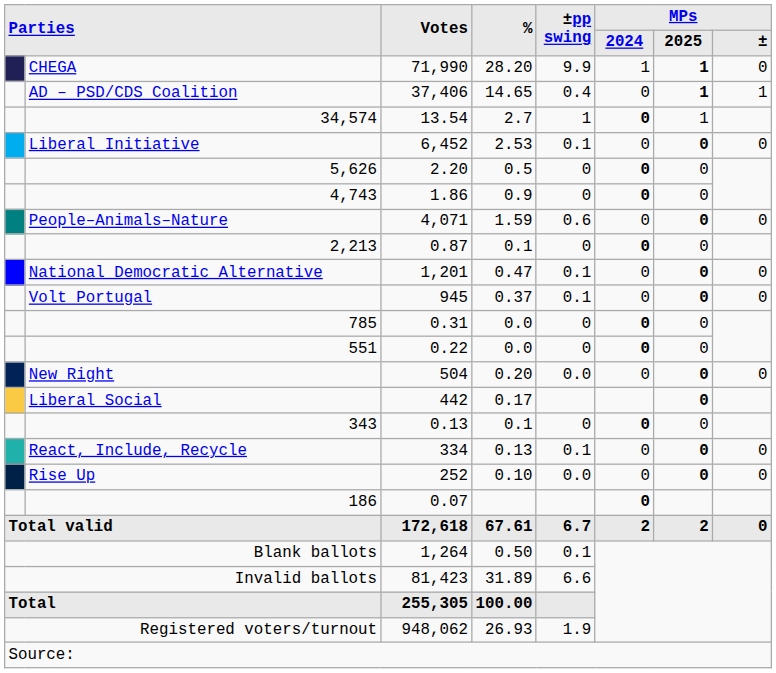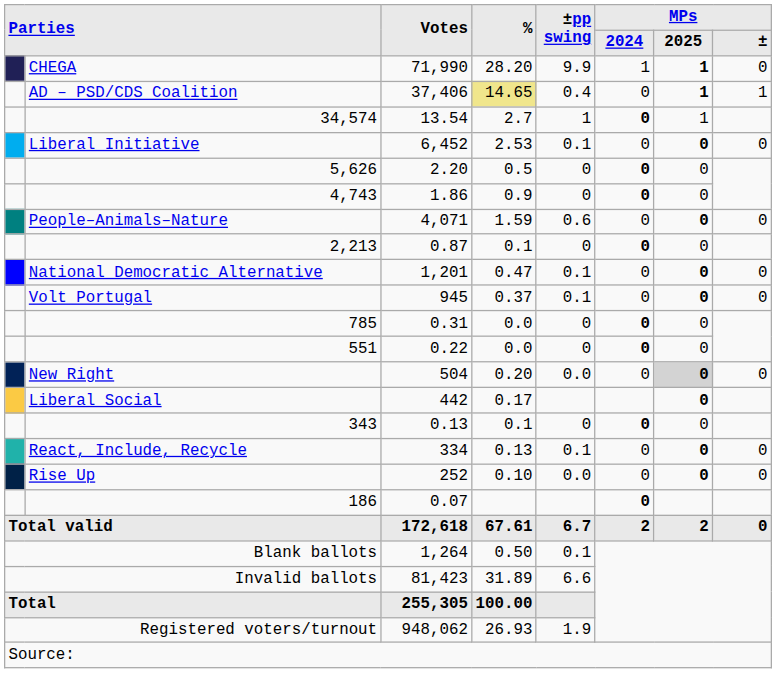AD – PSD/CDS Coalition | %: no background -> khaki background
New Right | MPs / 2025: no background -> lightgrey background
